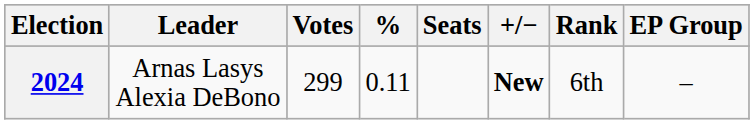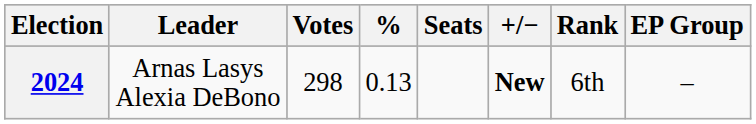2024 | Votes: 299 -> 298
2024 | %: 0.11 -> 0.13
